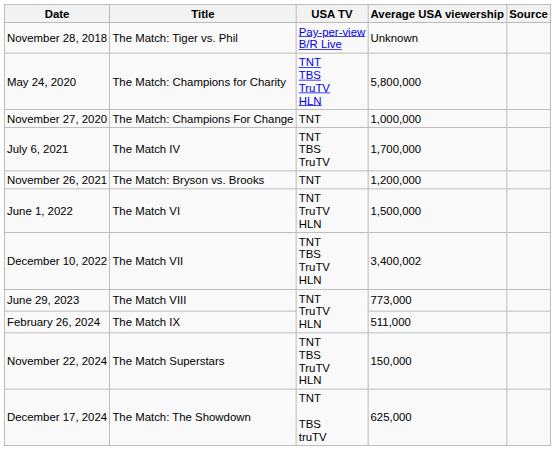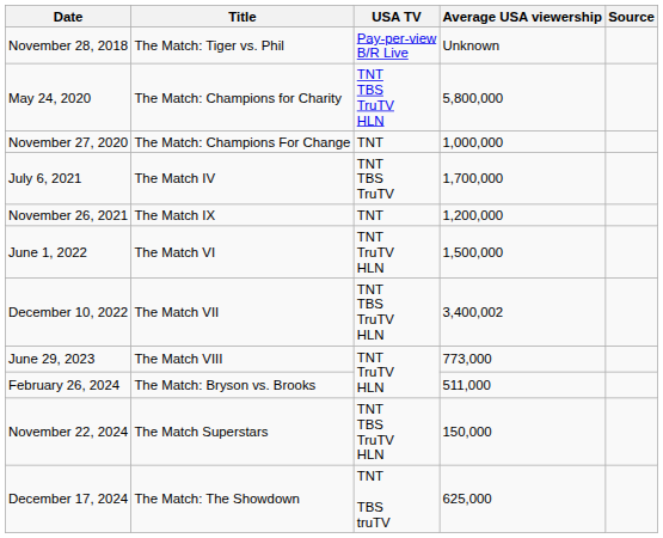November 26, 2021 | Title: The Match: Bryson vs. Brooks -> The Match IX
February 26, 2024 | Title: The Match IX -> The Match: Bryson vs. Brooks
